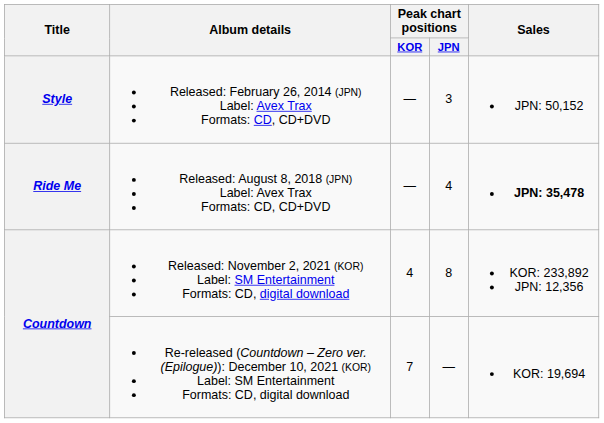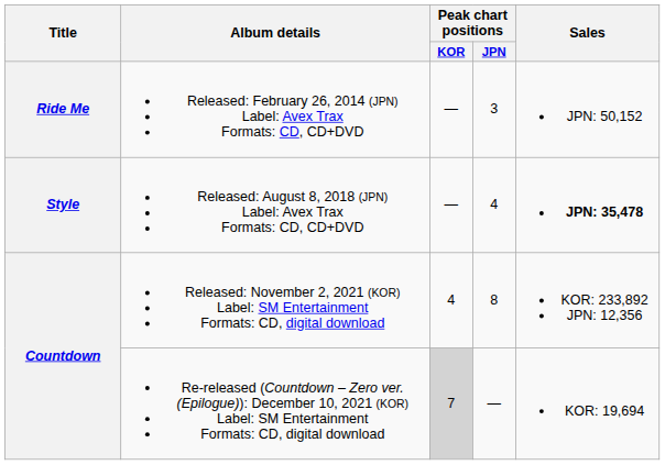row 3 | Title: Style -> Ride Me
row 4 | Title: Ride Me -> Style
row 6 | Peak chart positions / KOR: no background -> lightgrey background
